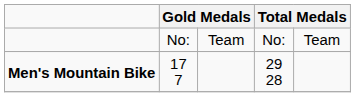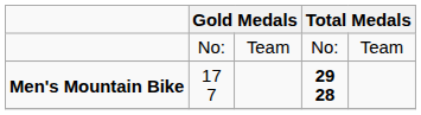Men's Mountain Bike | column 4: normal -> bold
